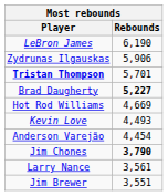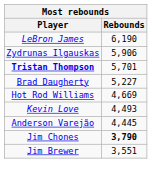Brad Daugherty | Rebounds: bold -> normal
Anderson Varejão | Rebounds: 4,454 -> 4,445
- row: Larry Nance | 3,561
